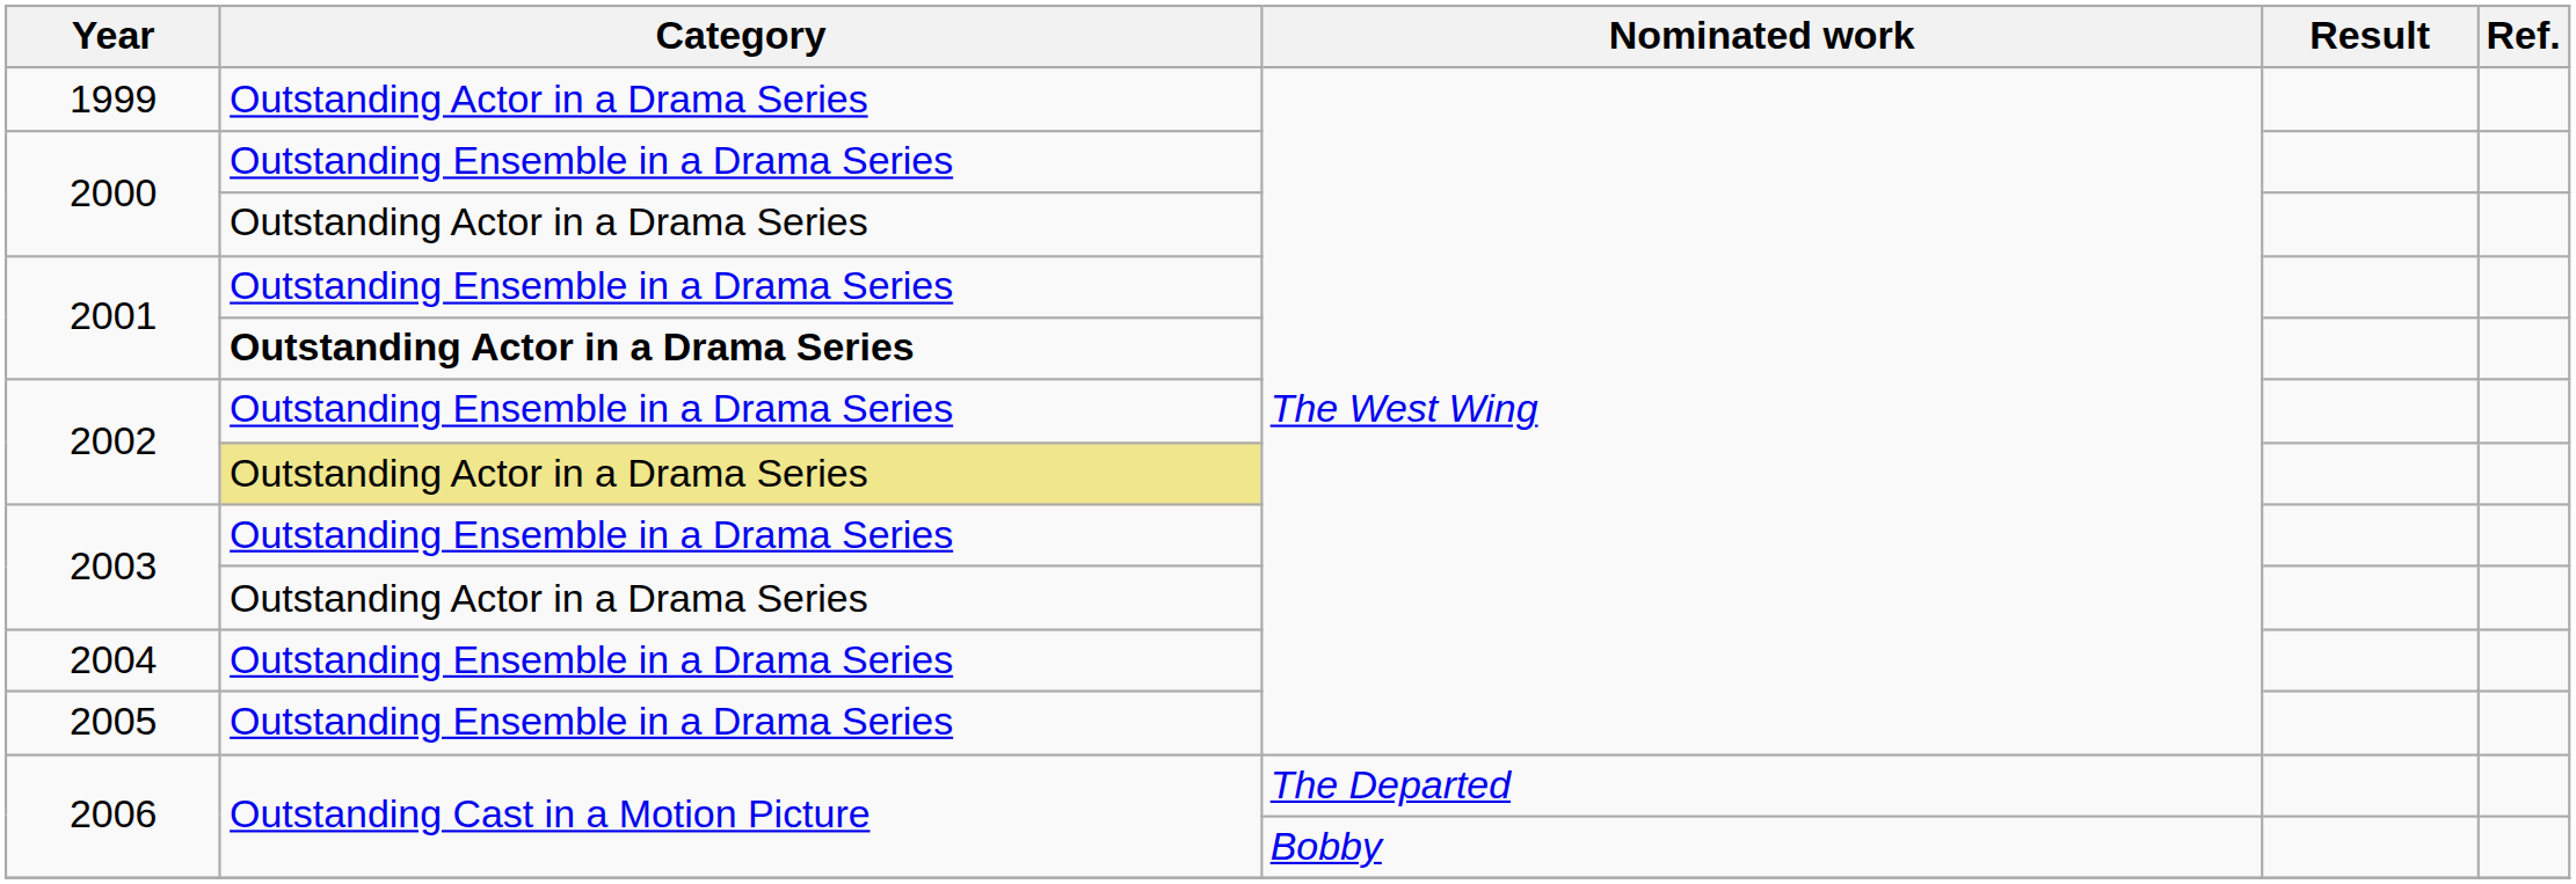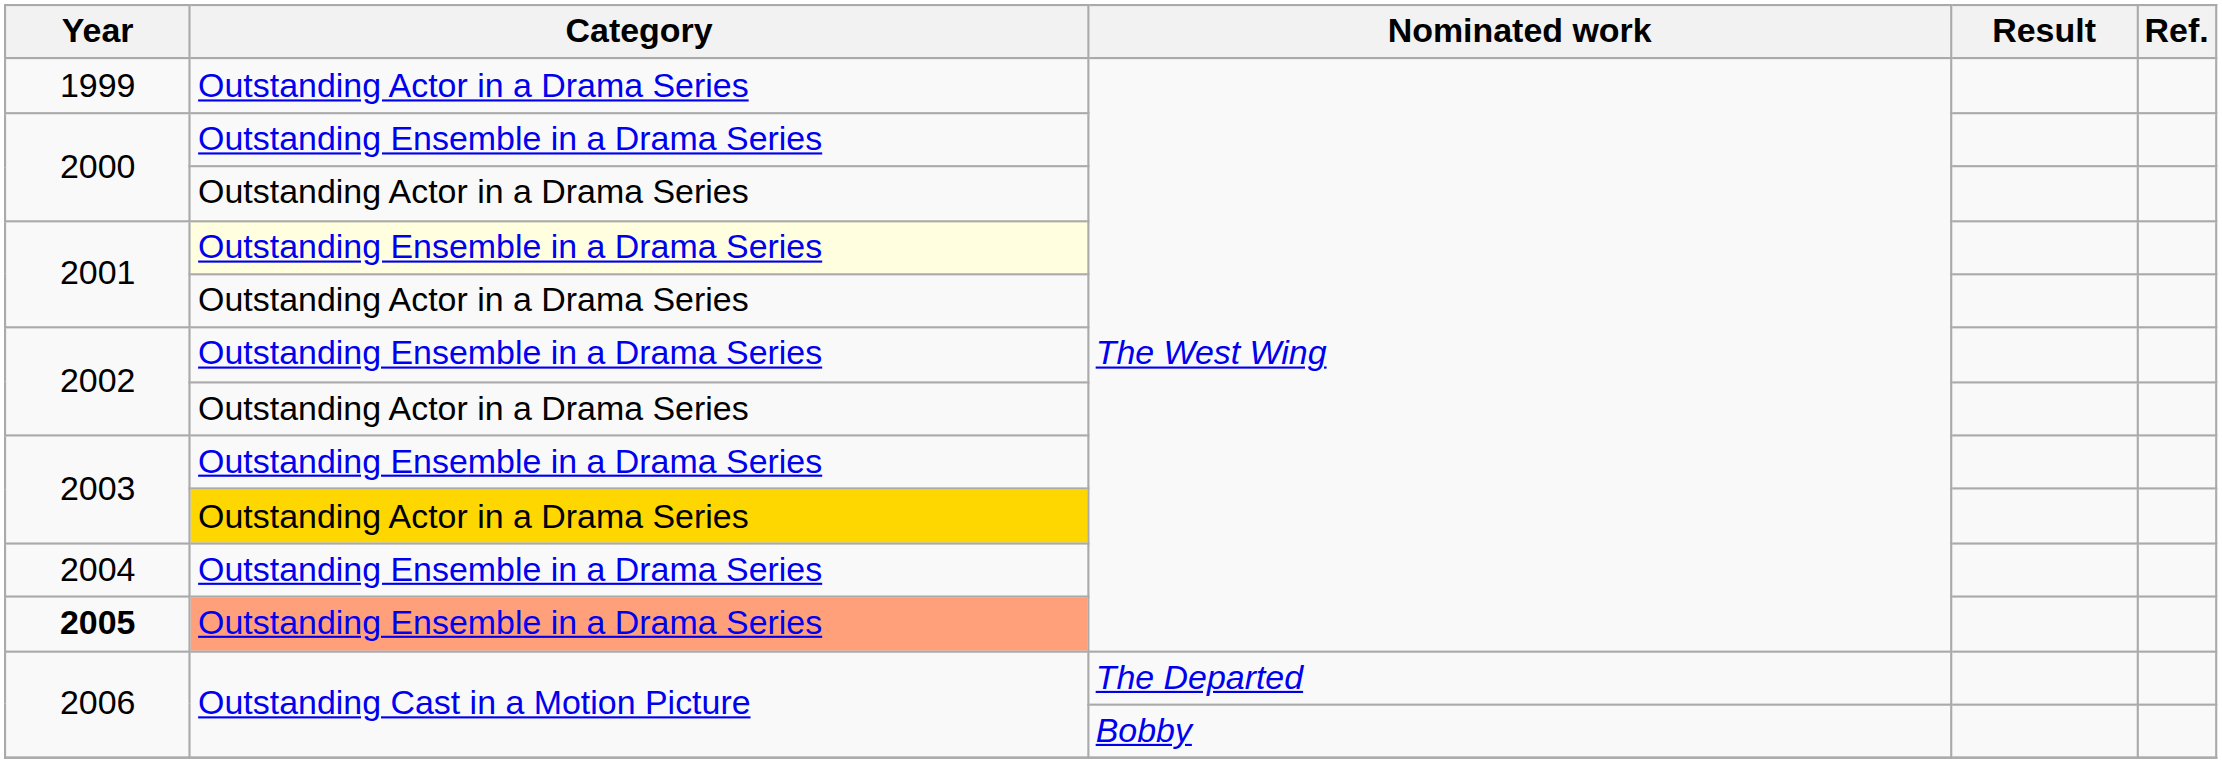2001 / Outstanding Ensemble in a Drama Series | Category: no background -> lightyellow background
2001 / Outstanding Actor in a Drama Series | Category: bold -> normal
2002 / Outstanding Actor in a Drama Series | Category: khaki background -> no background
2003 / Outstanding Actor in a Drama Series | Category: no background -> gold background
2005 | Year: normal -> bold
2005 | Category: no background -> lightsalmon background
